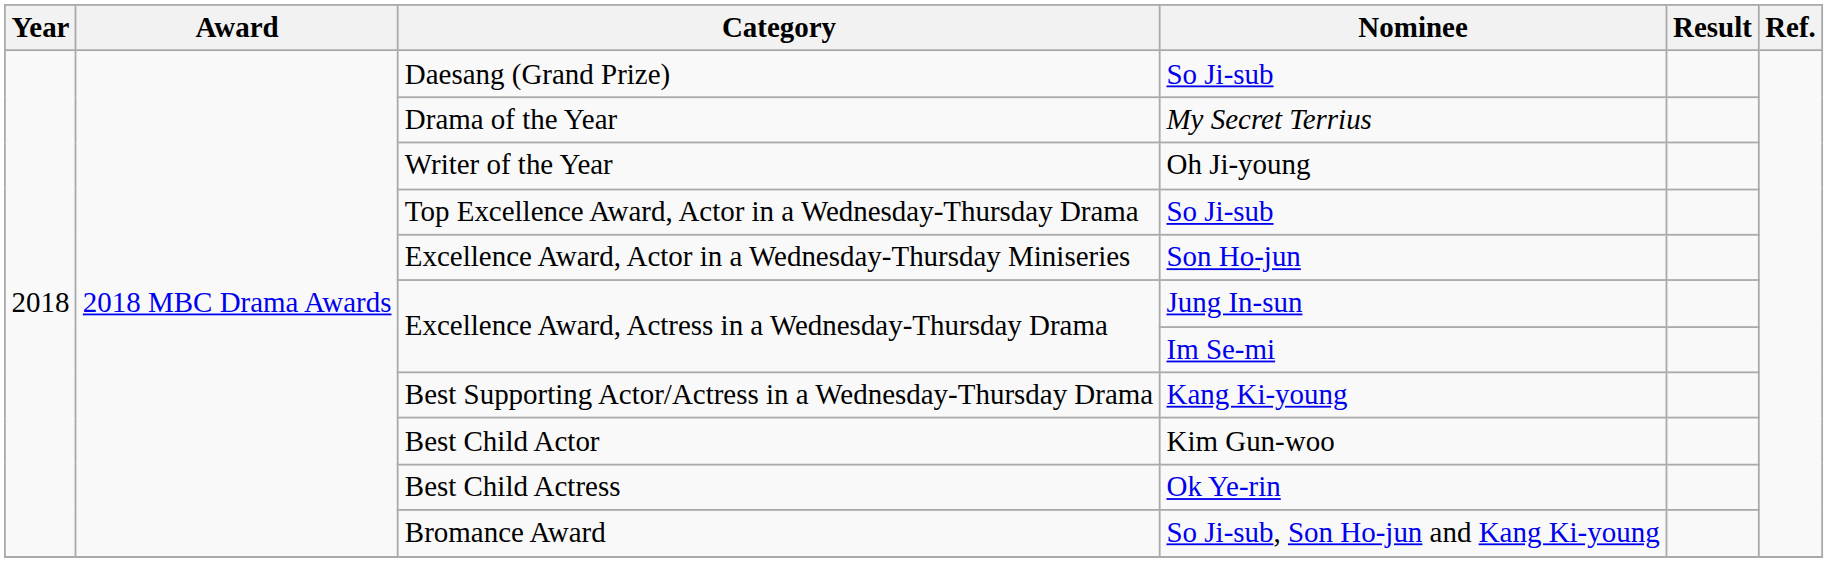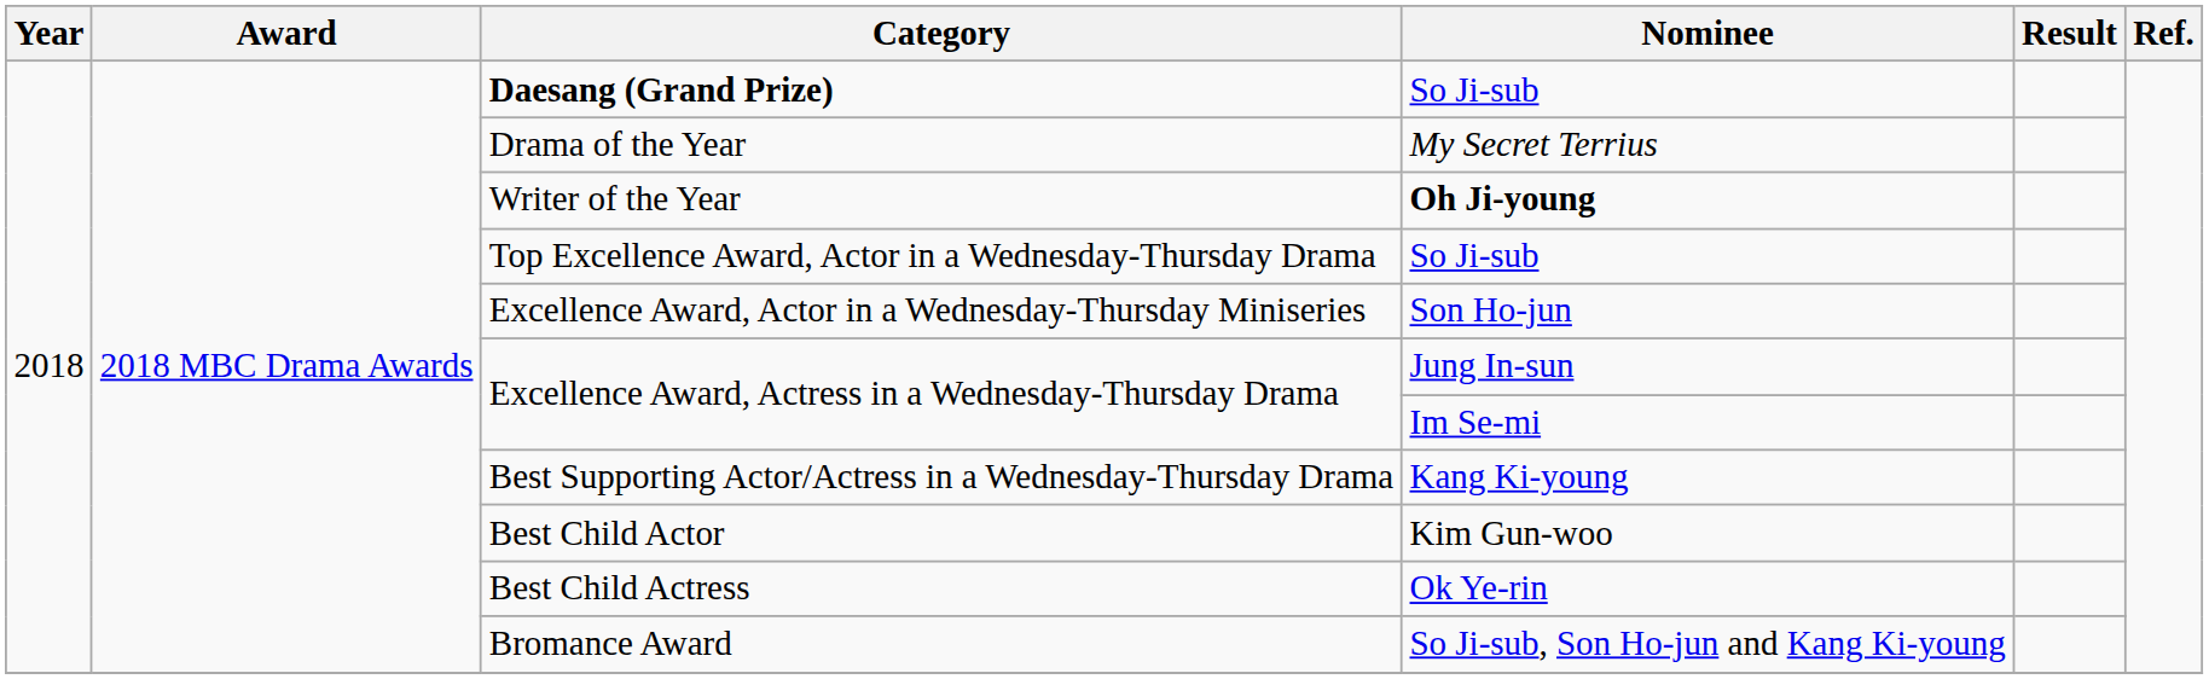Daesang (Grand Prize) | Category: normal -> bold
Writer of the Year | Nominee: normal -> bold
